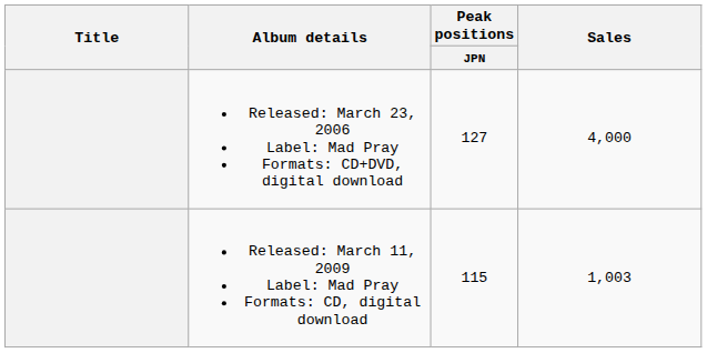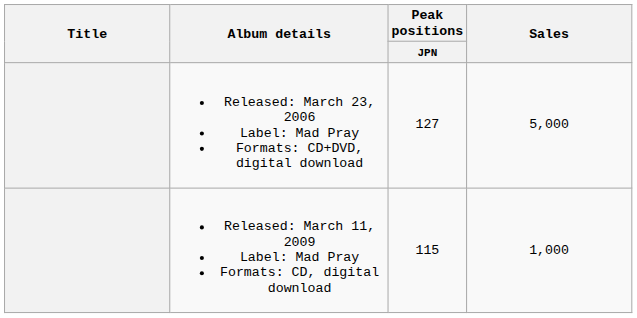row 3 | Sales: 4,000 -> 5,000
row 4 | Sales: 1,003 -> 1,000
